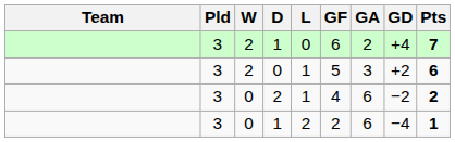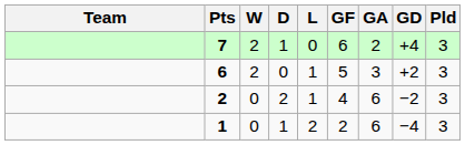columns swapped: Pld <-> Pts
